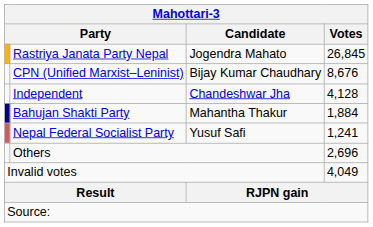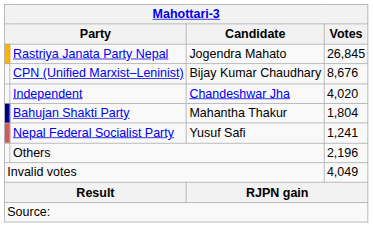Independent | Votes: 4,128 -> 4,020
Bahujan Shakti Party | Votes: 1,884 -> 1,804
Others | Votes: 2,696 -> 2,196
